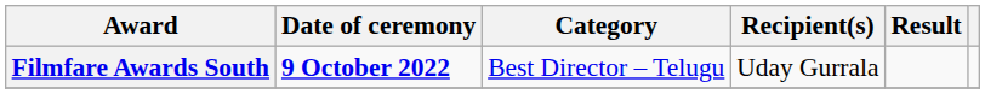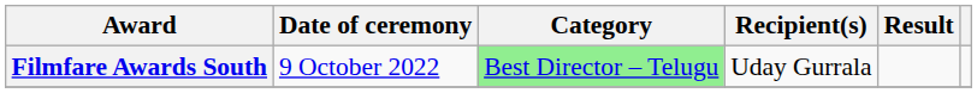Filmfare Awards South | Date of ceremony: bold -> normal
Filmfare Awards South | Category: no background -> lightgreen background
